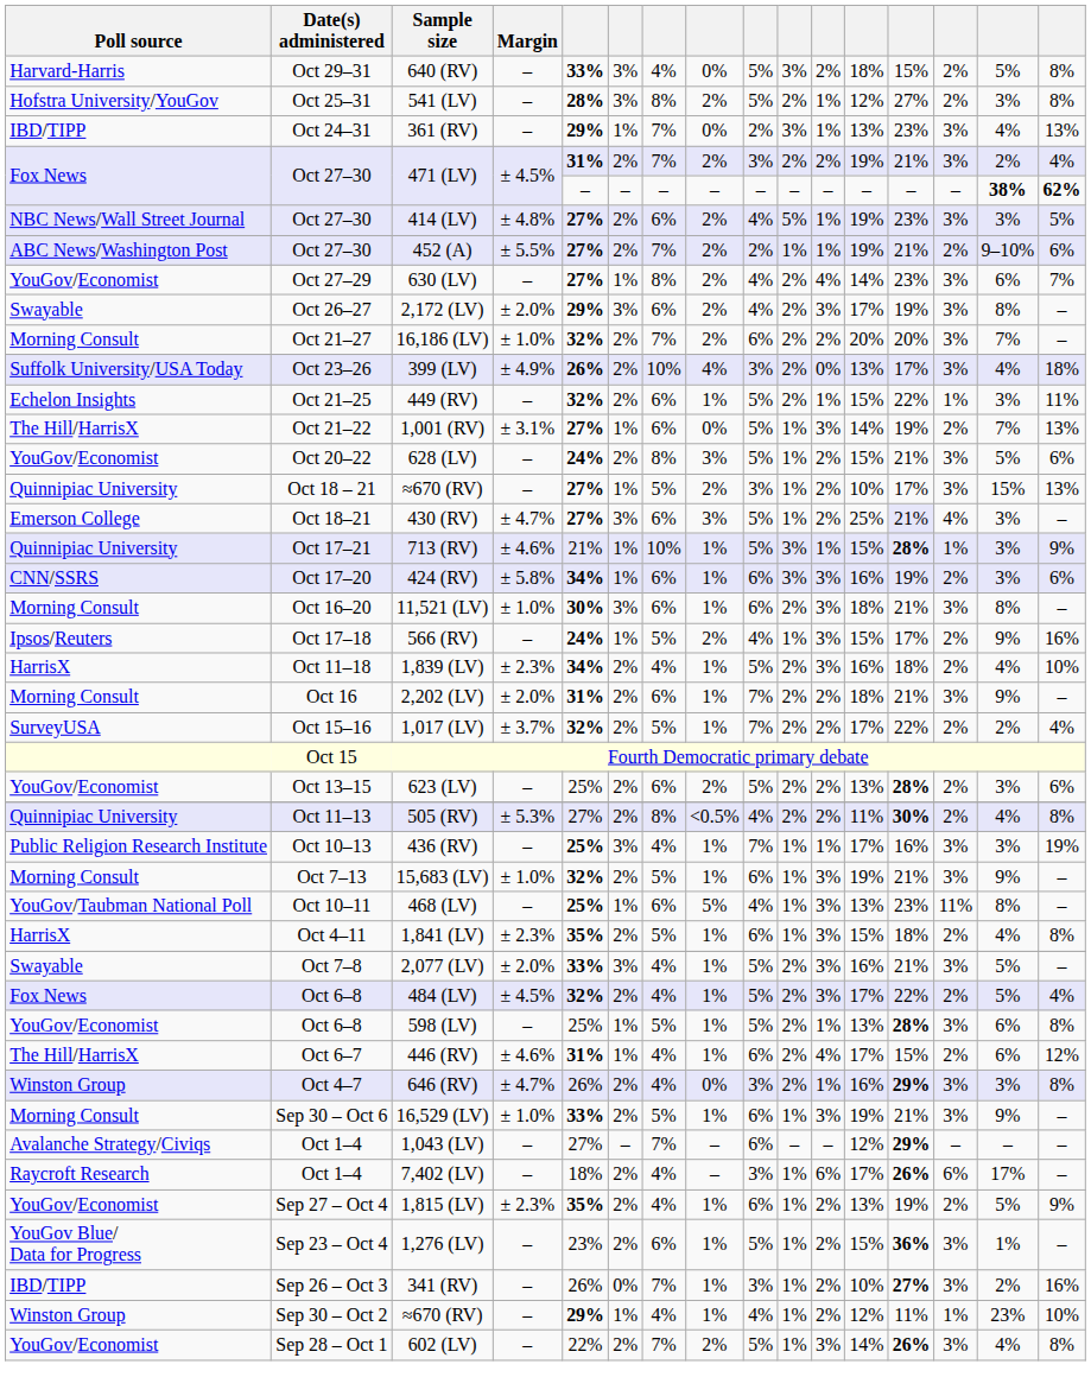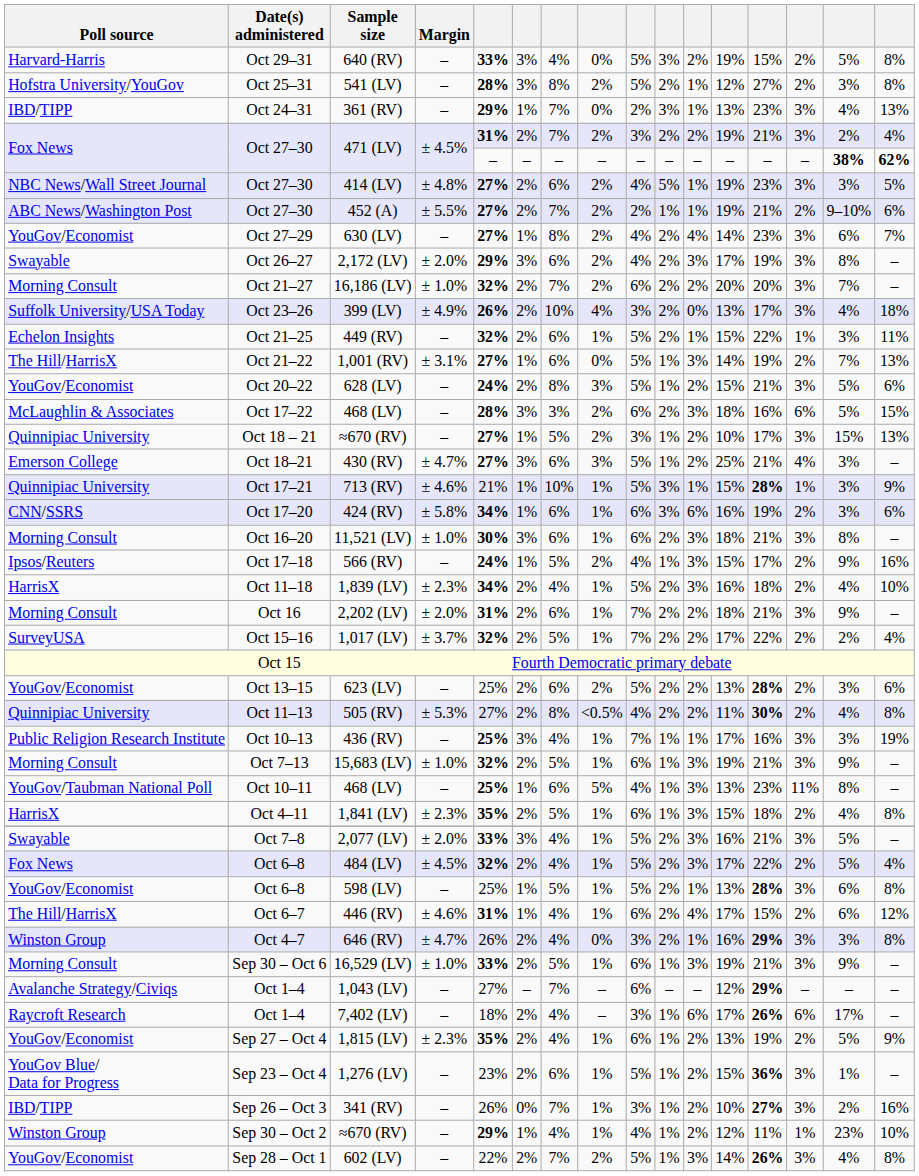640 (RV) | column 12: 18% -> 19%
+ row: McLaughlin & Associates | Oct 17–22 | 468 (LV) | – | 28% | 3% | 3% | 2% | 6% | 2% | 3% | 18% | 16% | 6% | 5% | 15%
430 (RV) | column 13: lavender background -> no background
424 (RV) | column 11: 3% -> 6%
